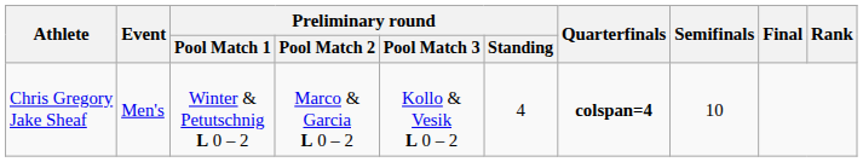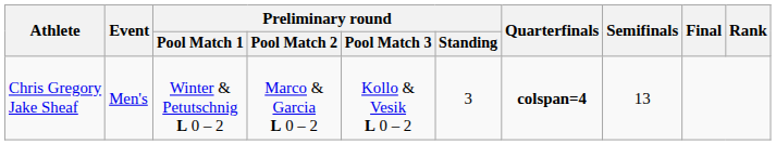Chris Gregory Jake Sheaf | Preliminary round / Standing: 4 -> 3
Chris Gregory Jake Sheaf | Semifinals: 10 -> 13
